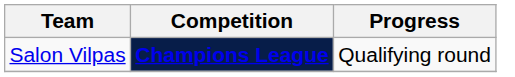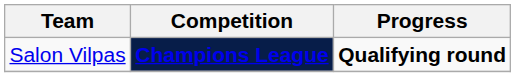Salon Vilpas | Progress: normal -> bold
